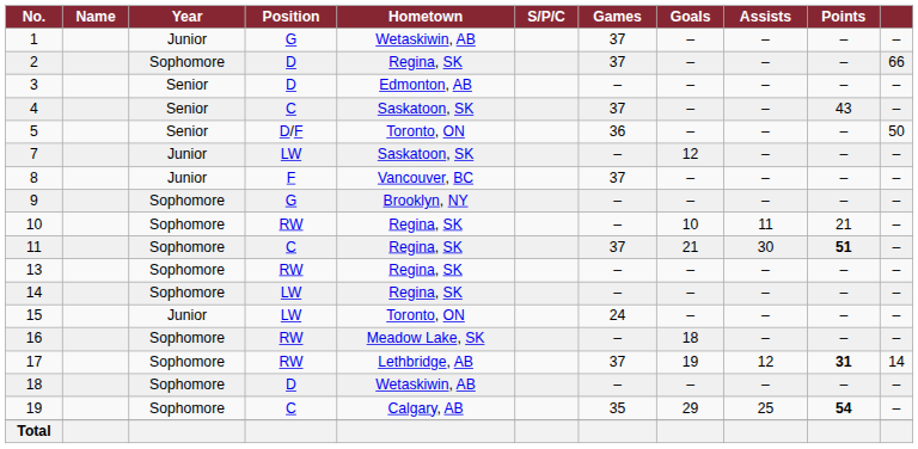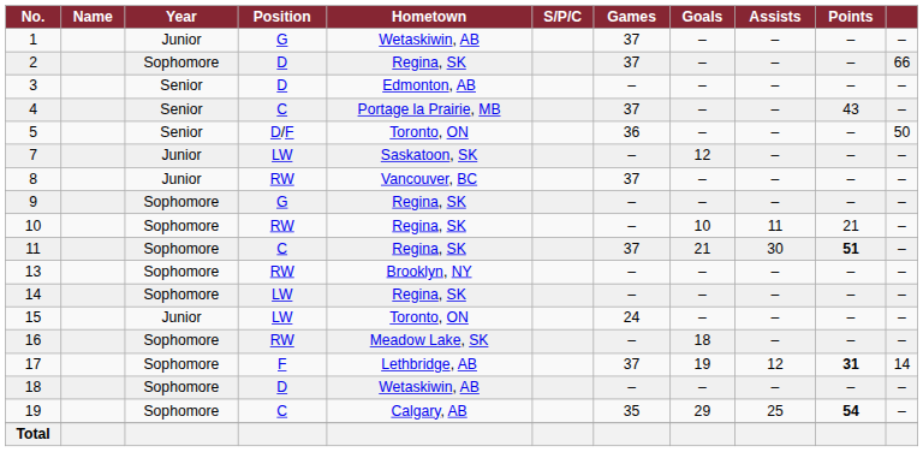4 | Hometown: Saskatoon, SK -> Portage la Prairie, MB
8 | Position: F -> RW
9 | Hometown: Brooklyn, NY -> Regina, SK
13 | Hometown: Regina, SK -> Brooklyn, NY
17 | Position: RW -> F
